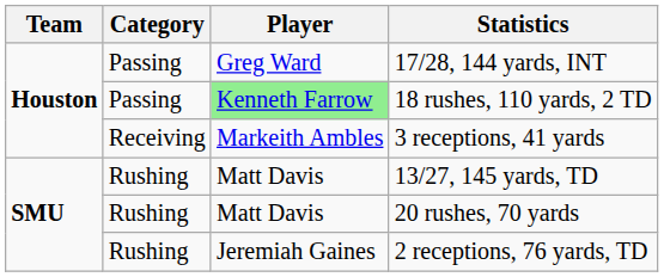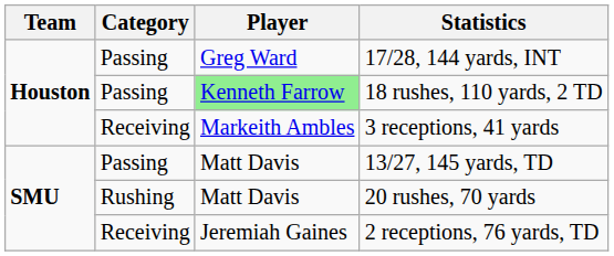13/27, 145 yards, TD | Category: Rushing -> Passing
2 receptions, 76 yards, TD | Category: Rushing -> Receiving
